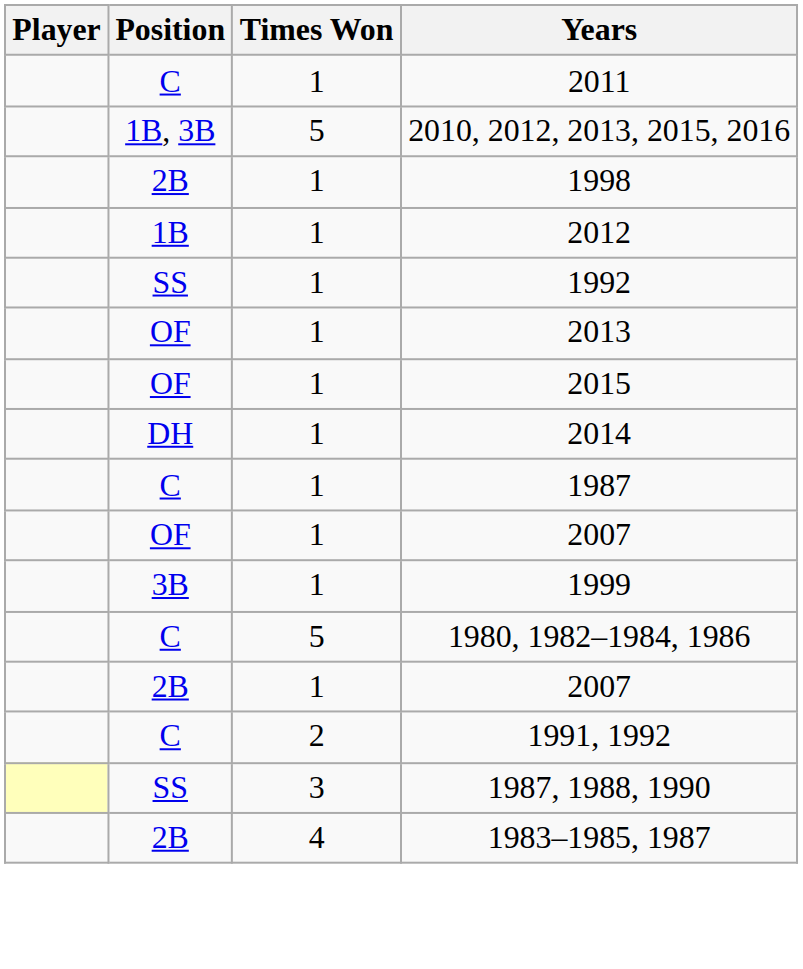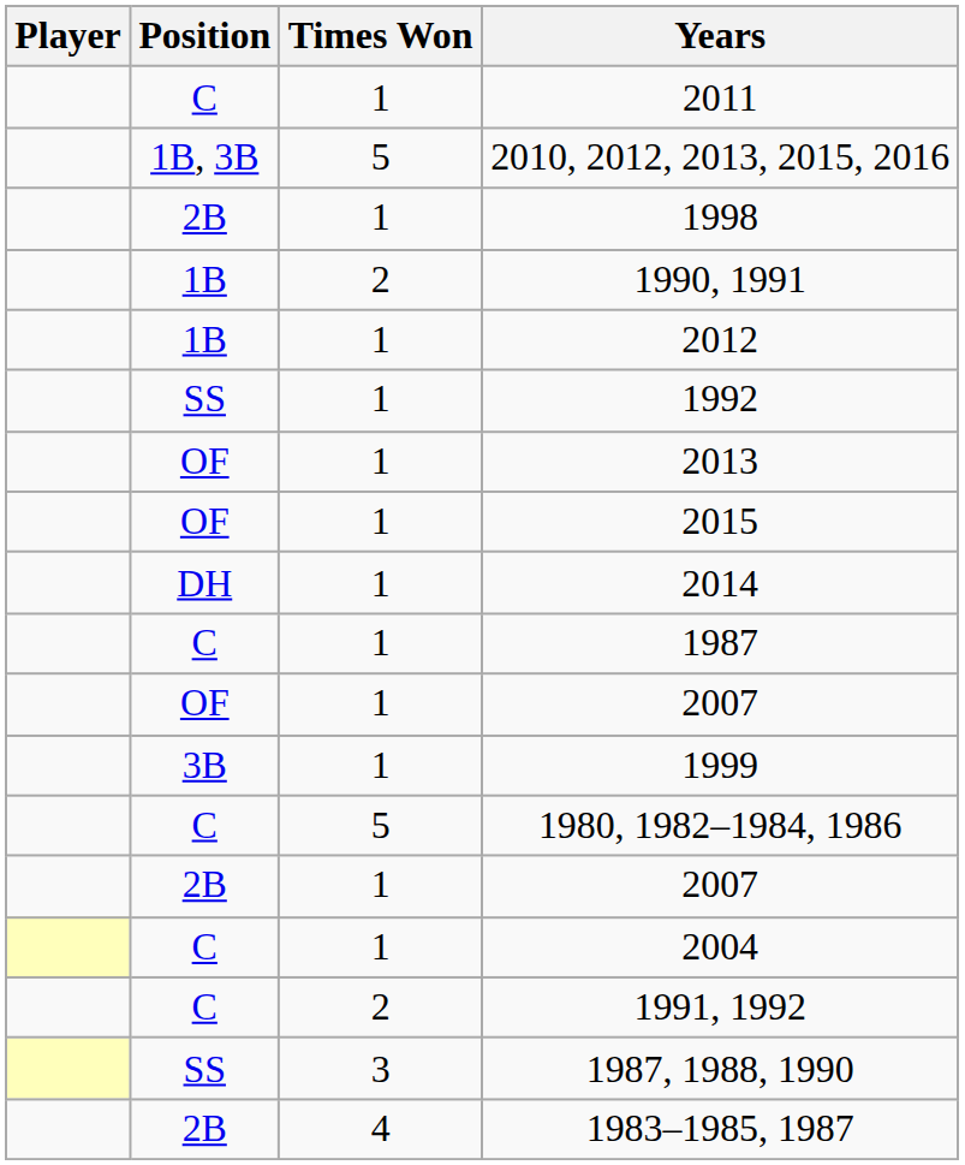+ row: 1B | 2 | 1990, 1991
+ row: C | 1 | 2004
